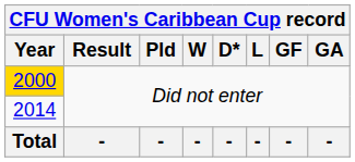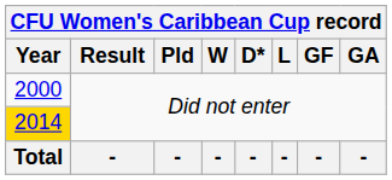2000 | Year: gold background -> no background
2014 | Year: no background -> gold background
